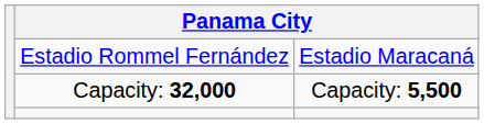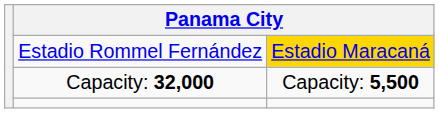Estadio Rommel Fernández | column 3: no background -> gold background
